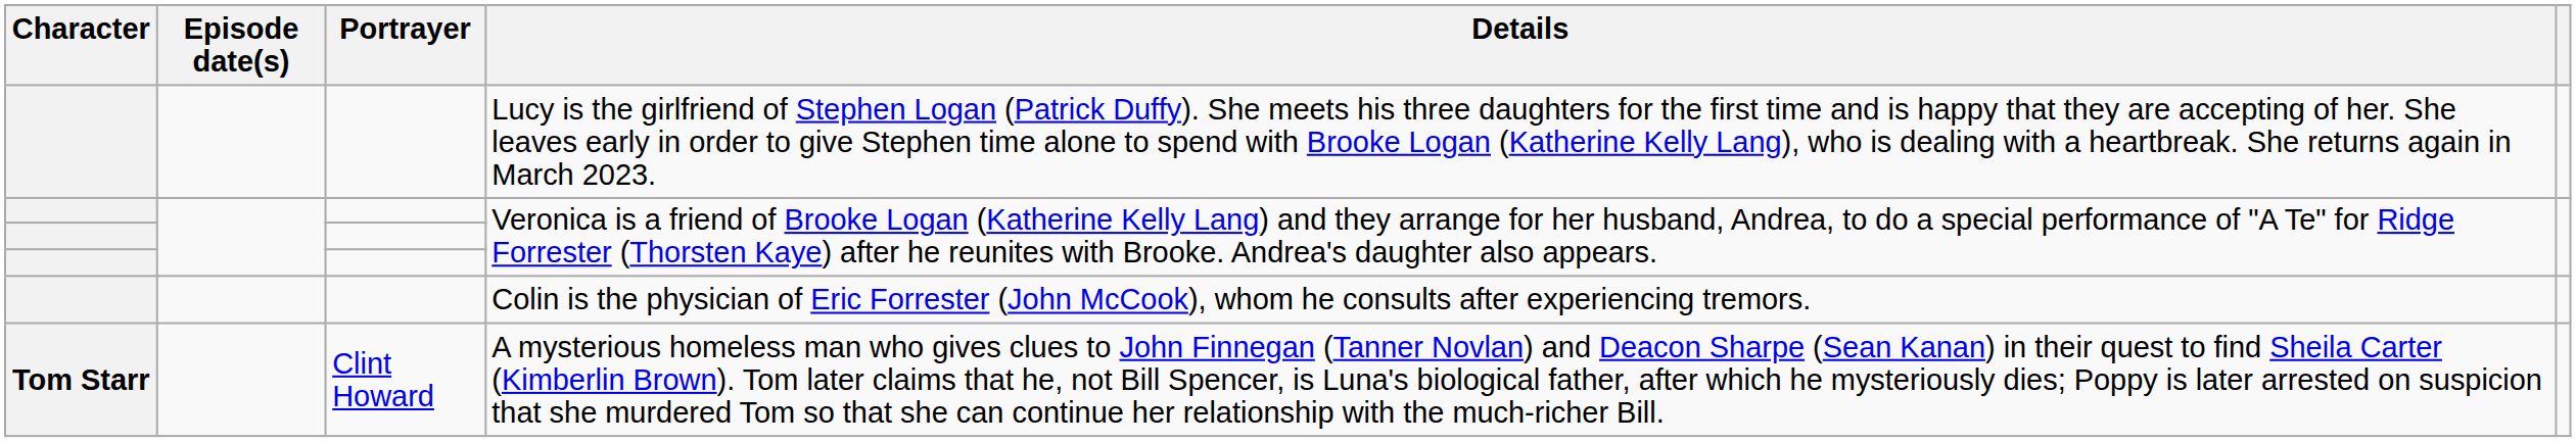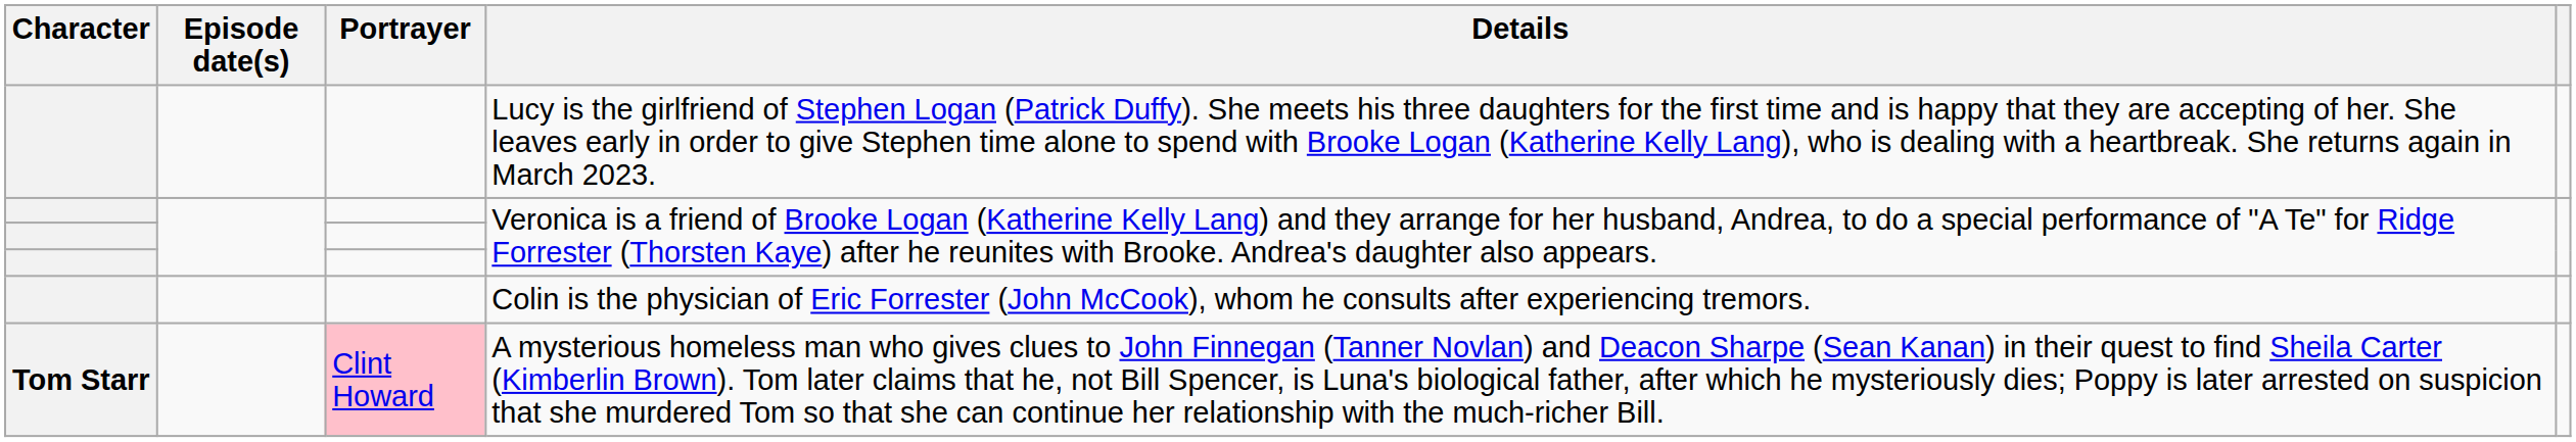row 7 | Portrayer: no background -> pink background
